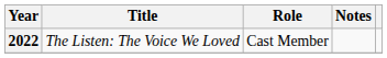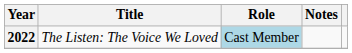2022 | Role: no background -> lightblue background
